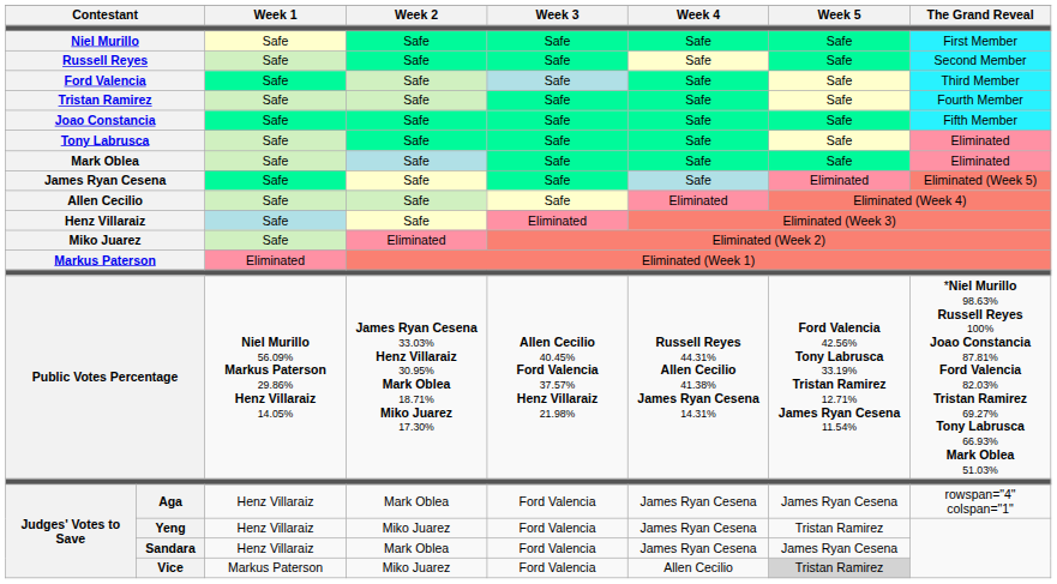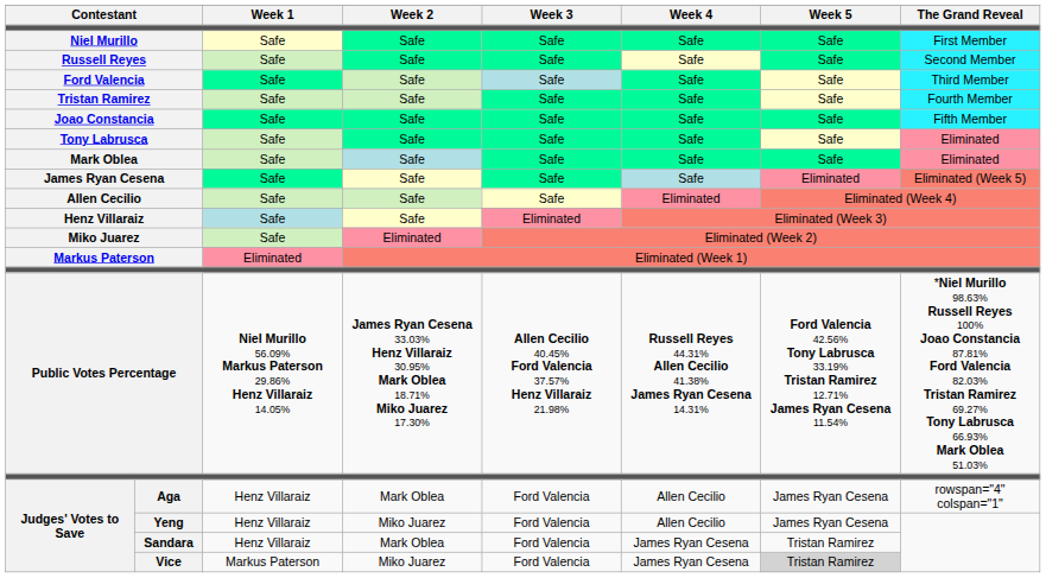Aga | Week 4: James Ryan Cesena -> Allen Cecilio
Yeng | Week 4: James Ryan Cesena -> Allen Cecilio
Yeng | Week 5: Tristan Ramirez -> James Ryan Cesena
Sandara | Week 5: James Ryan Cesena -> Tristan Ramirez
Vice | Week 4: Allen Cecilio -> James Ryan Cesena
